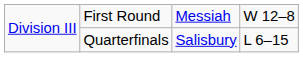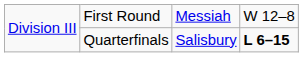Division III / Quarterfinals | column 4: normal -> bold
